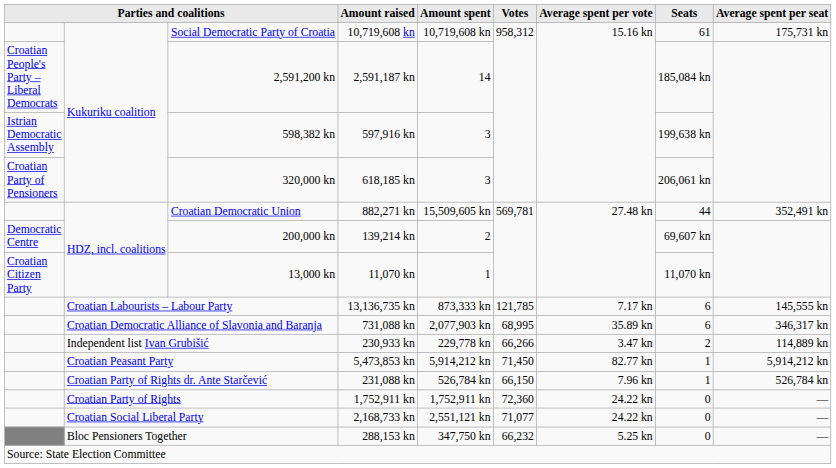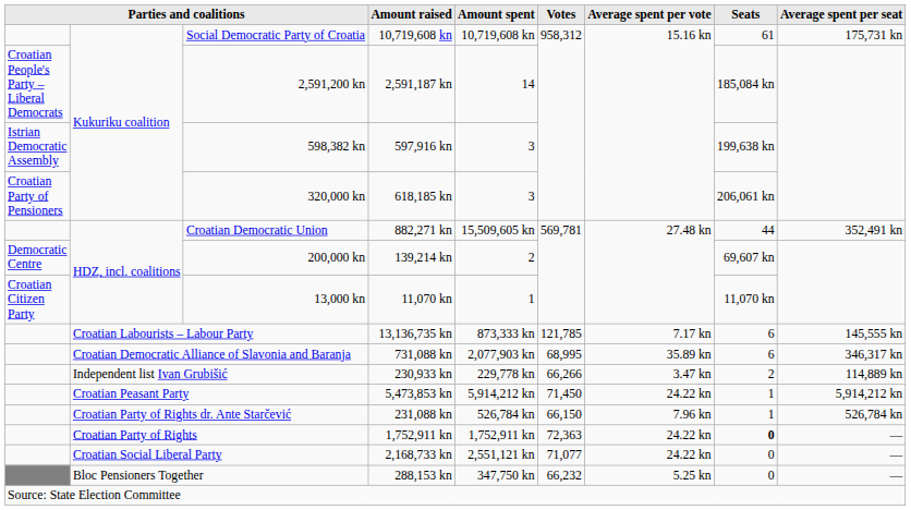Croatian Peasant Party | Average spent per vote: 82.77 kn -> 24.22 kn
Croatian Party of Rights | Votes: 72,360 -> 72,363
Croatian Party of Rights | Seats: normal -> bold
